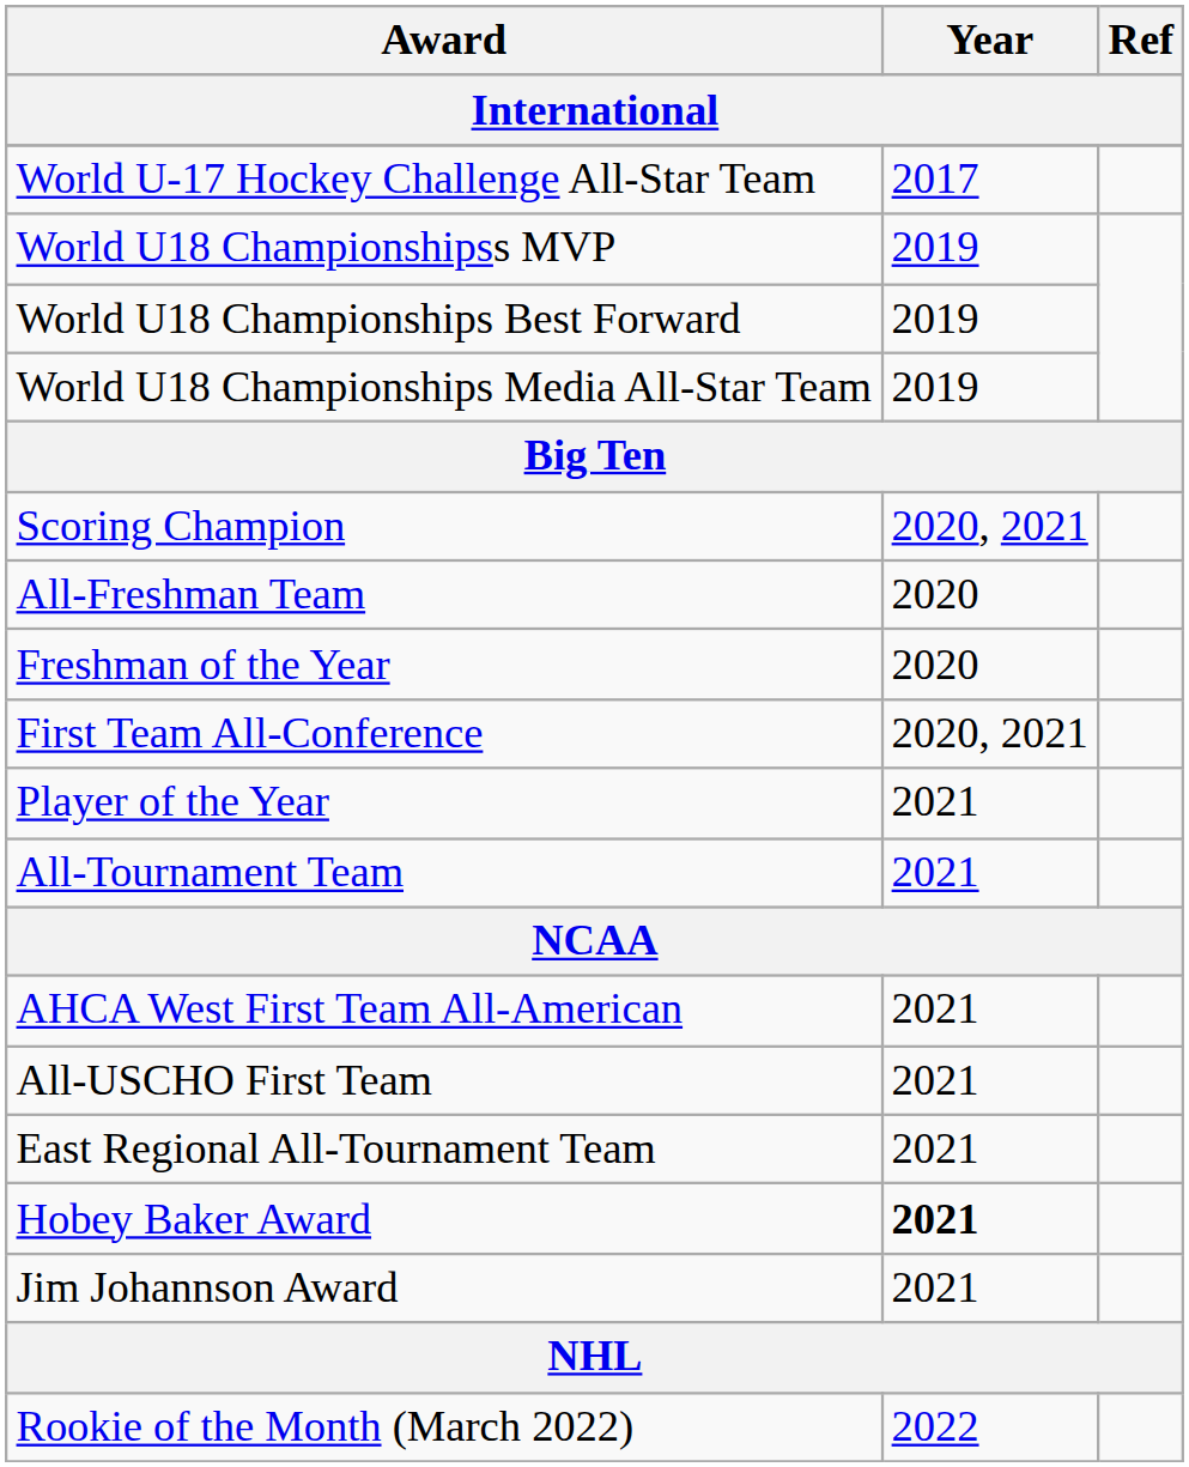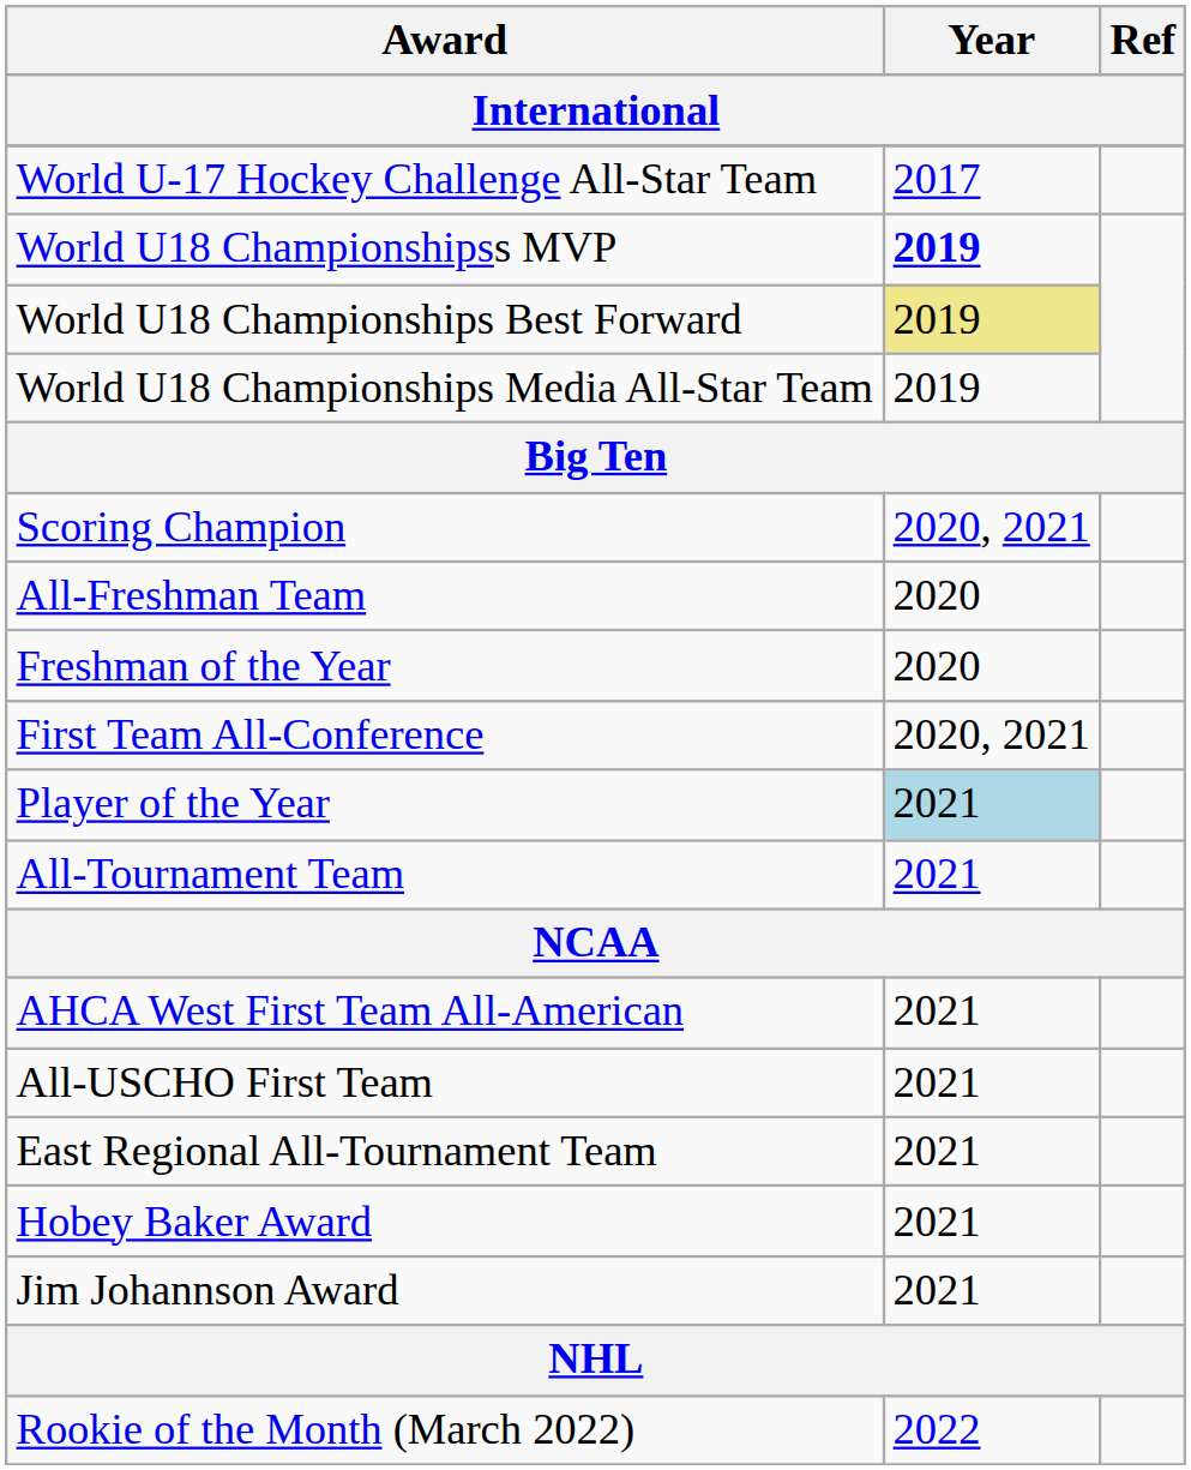World U18 Championshipss MVP | Year: normal -> bold
World U18 Championships Best Forward | Year: no background -> khaki background
Player of the Year | Year: no background -> lightblue background
Hobey Baker Award | Year: bold -> normal
